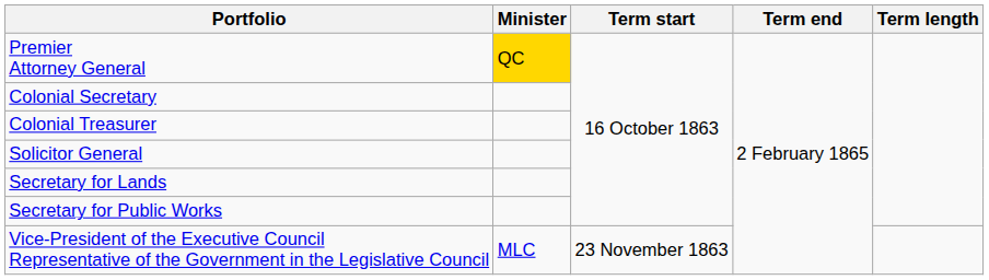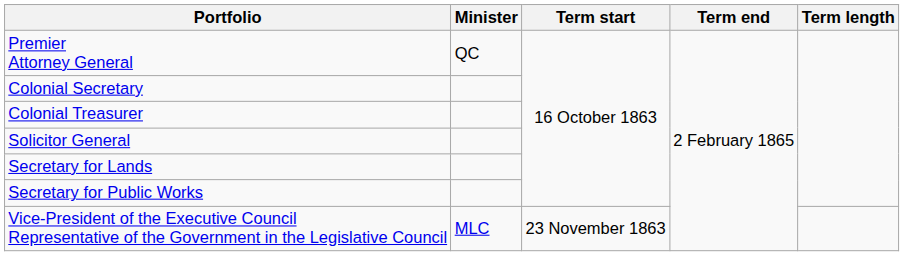Premier Attorney General | Minister: gold background -> no background
